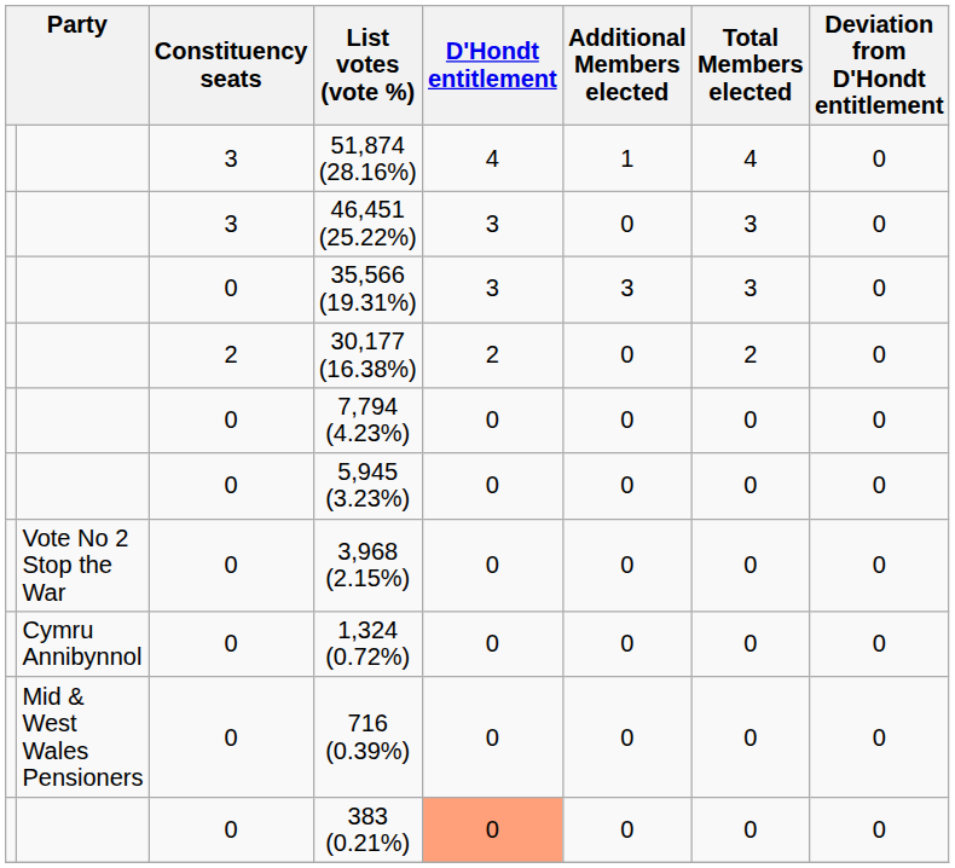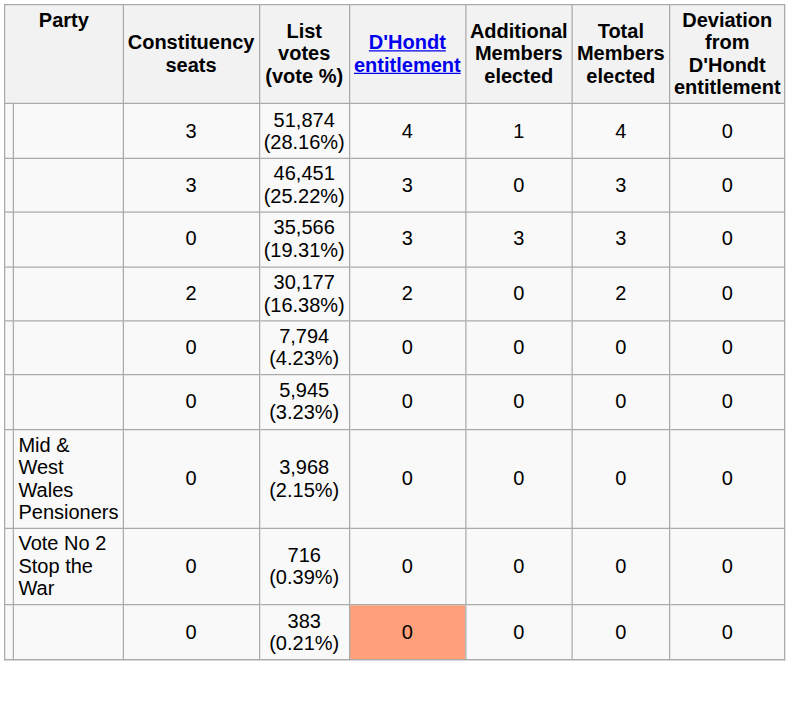3,968 (2.15%) | column 2: Vote No 2 Stop the War -> Mid & West Wales Pensioners
- row: Cymru Annibynnol | 0 | 1,324 (0.72%) | 0 | 0 | 0 | 0
716 (0.39%) | column 2: Mid & West Wales Pensioners -> Vote No 2 Stop the War
